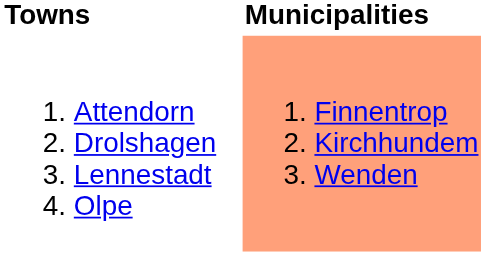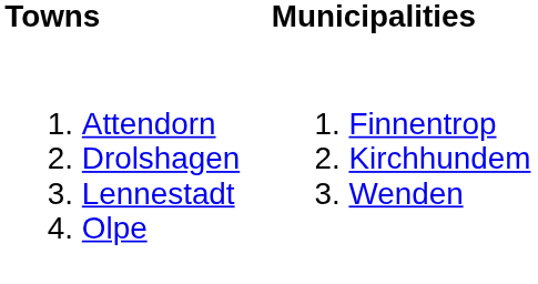Attendorn Drolshagen Lennestadt Olpe | Municipalities: lightsalmon background -> no background
